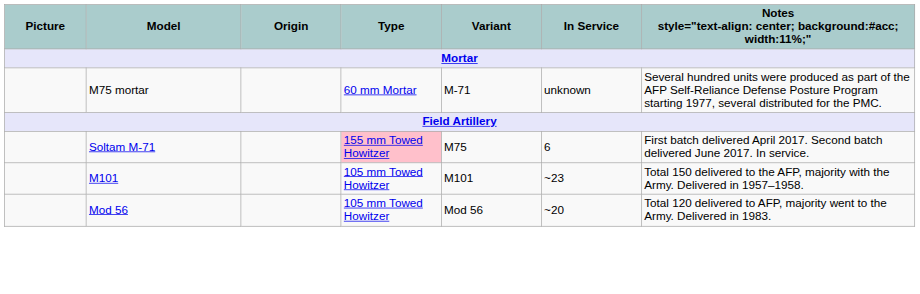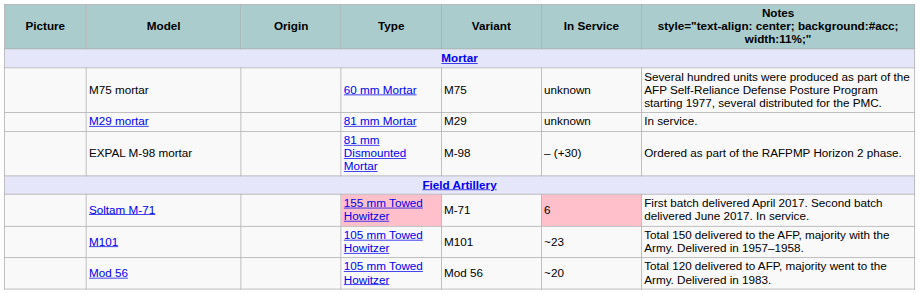M75 mortar | Variant: M-71 -> M75
+ row: M29 mortar | 81 mm Mortar | M29 | unknown | In service.
+ row: EXPAL M-98 mortar | 81 mm Dismounted Mortar | M-98 | – (+30) | Ordered as part of the RAFPMP Horizon 2 phase.
Soltam M-71 | Variant: M75 -> M-71
Soltam M-71 | In Service: no background -> pink background
